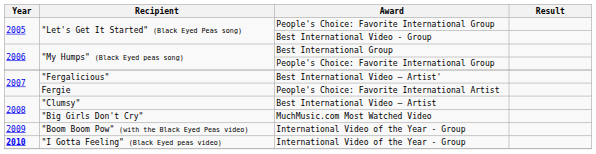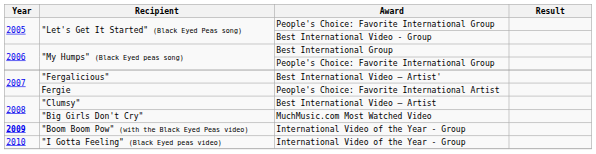"Boom Boom Pow" (with the Black Eyed Peas video) | Year: normal -> bold
"I Gotta Feeling" (Black Eyed peas video) | Year: bold -> normal
